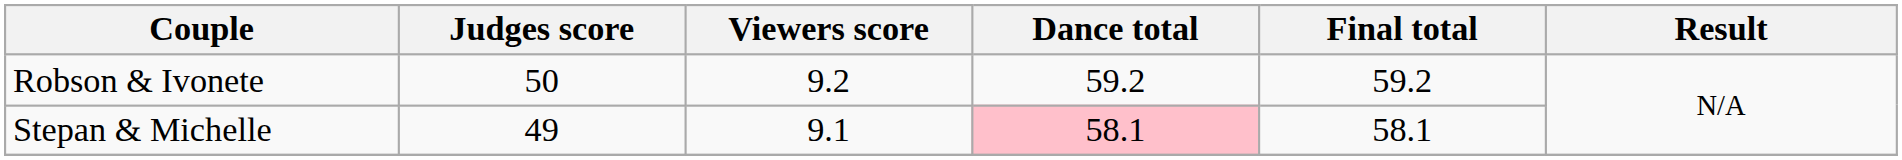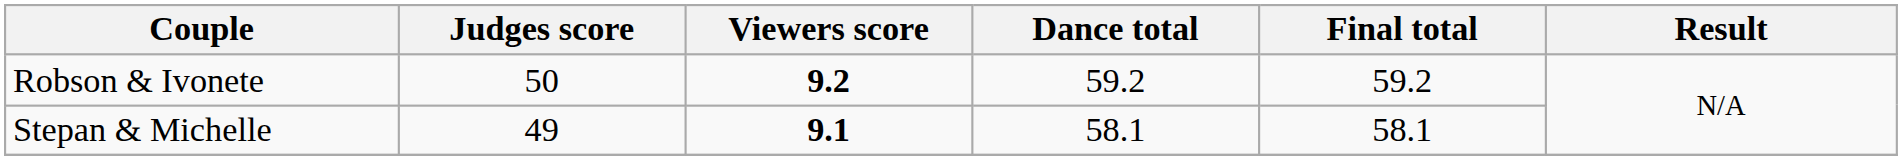Robson & Ivonete | Viewers score: normal -> bold
Stepan & Michelle | Viewers score: normal -> bold
Stepan & Michelle | Dance total: pink background -> no background
